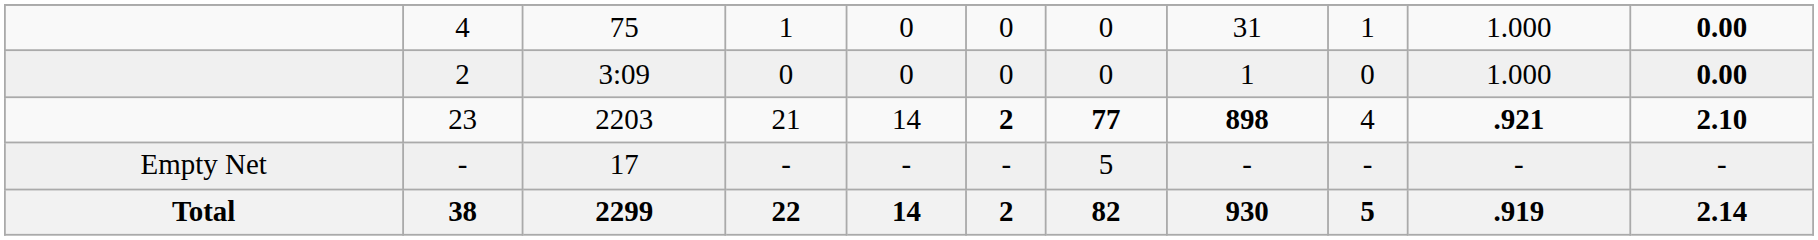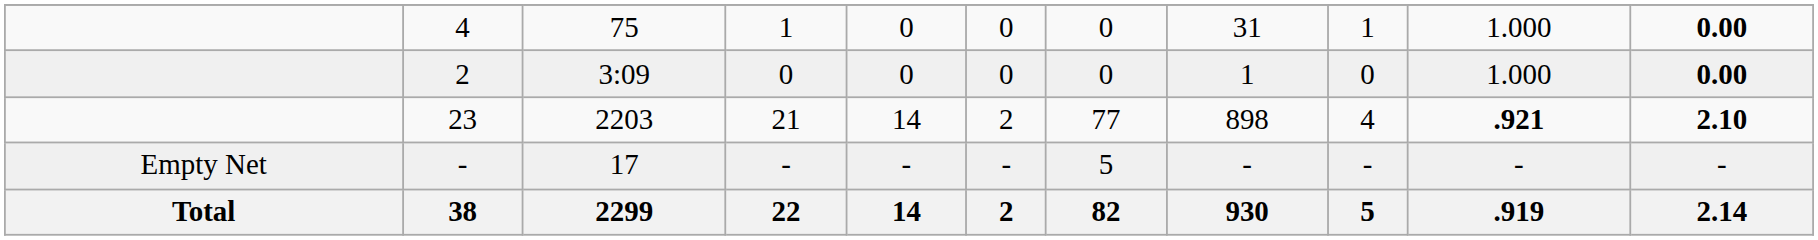23 | column 6: bold -> normal
23 | column 7: bold -> normal
23 | column 8: bold -> normal
